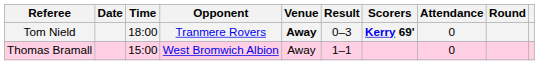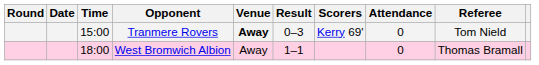columns swapped: Round <-> Referee
Tranmere Rovers | Time: 18:00 -> 15:00
Tranmere Rovers | Scorers: bold -> normal
West Bromwich Albion | Time: 15:00 -> 18:00
